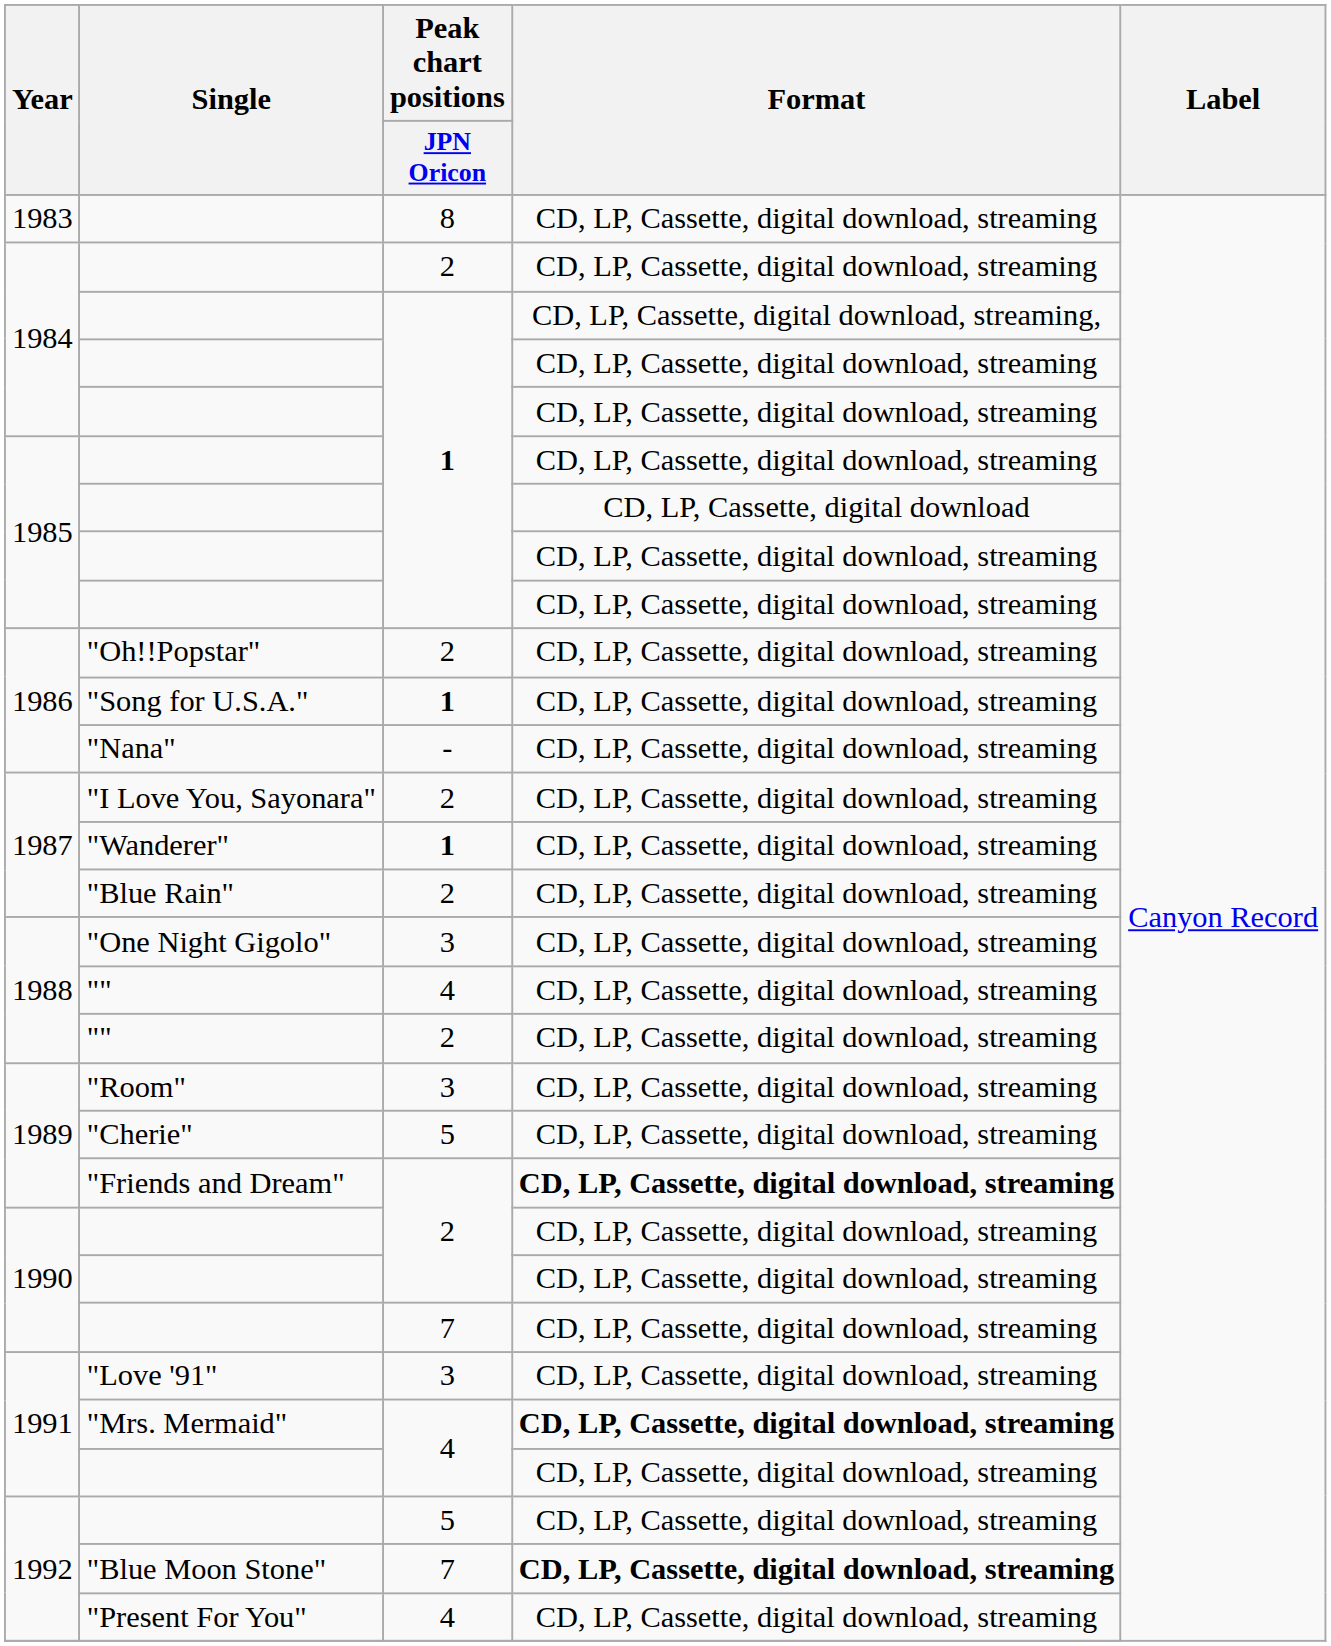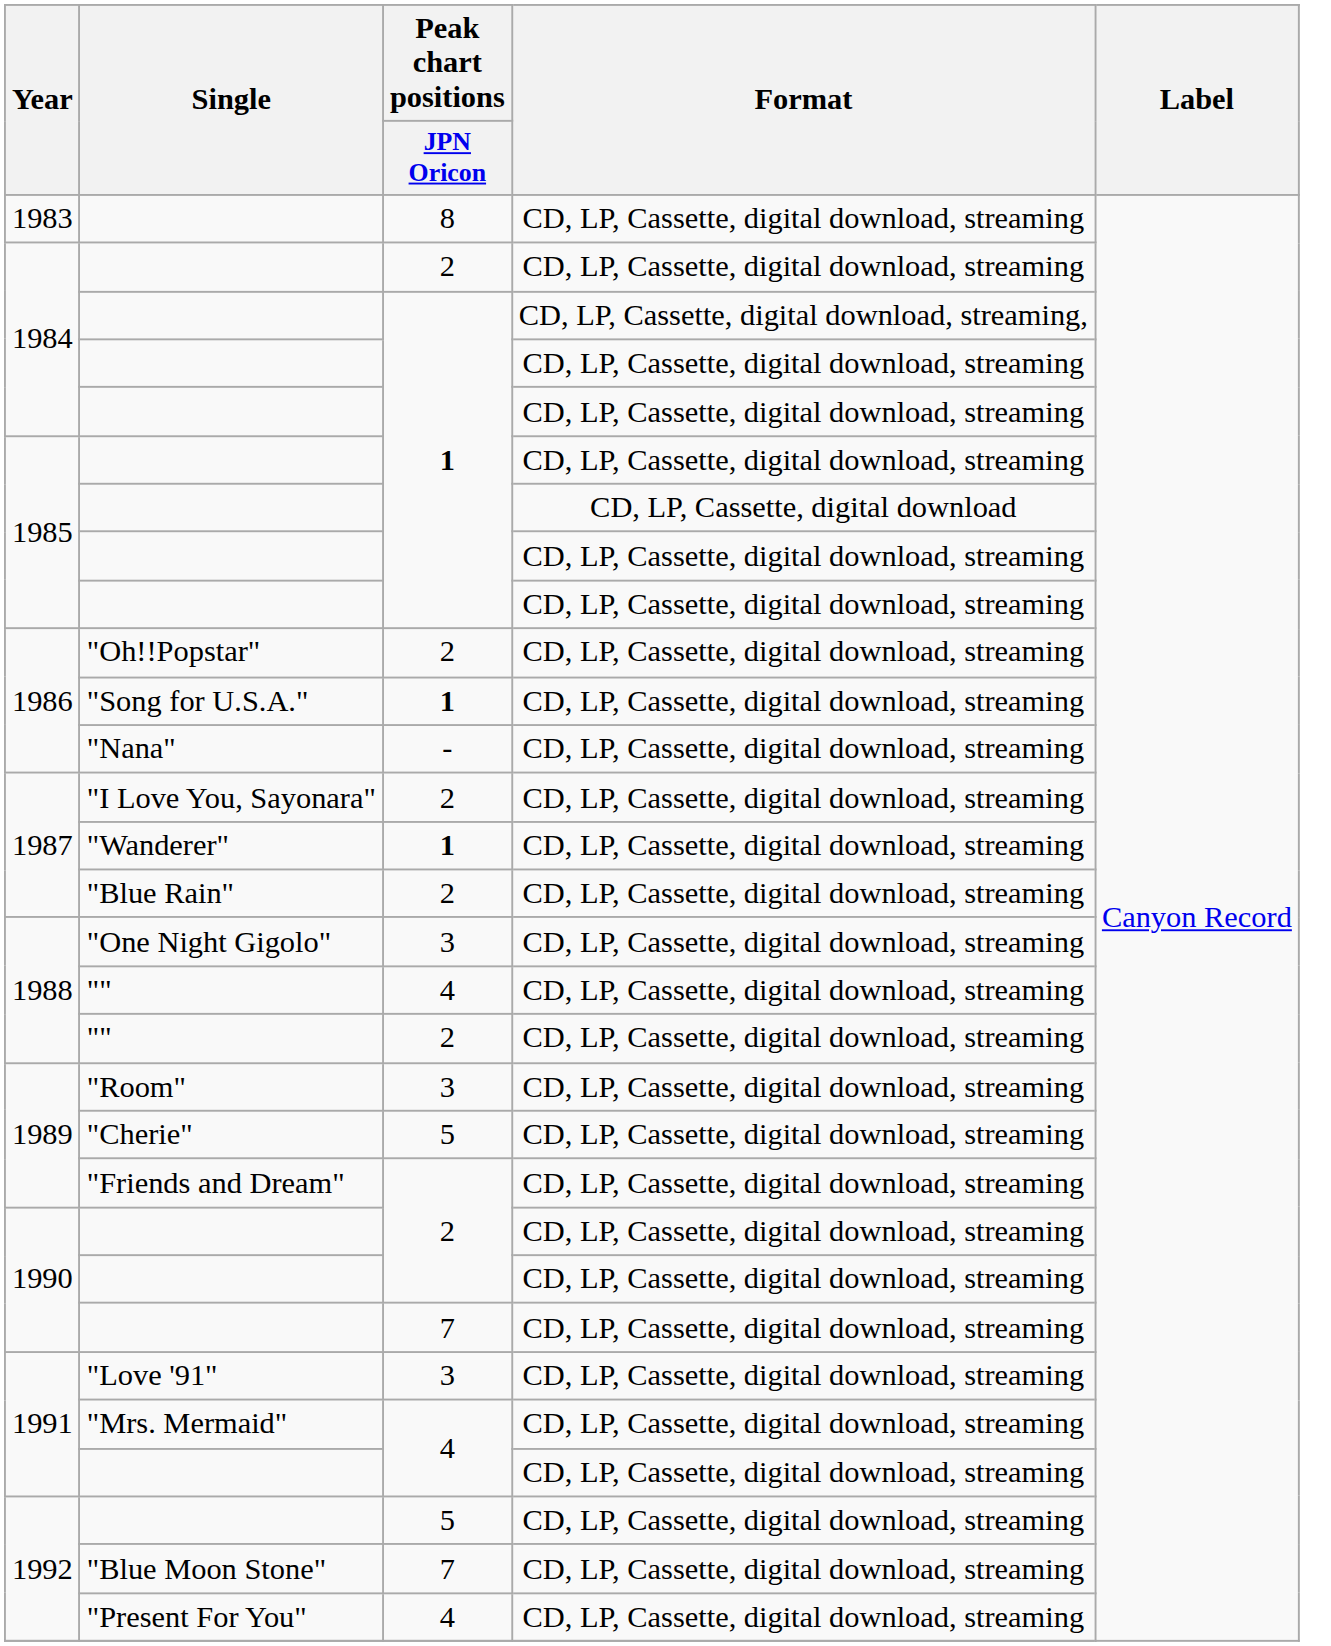"Friends and Dream" | Format: bold -> normal
"Mrs. Mermaid" | Format: bold -> normal
"Blue Moon Stone" | Format: bold -> normal
